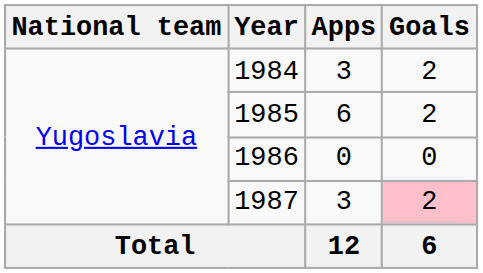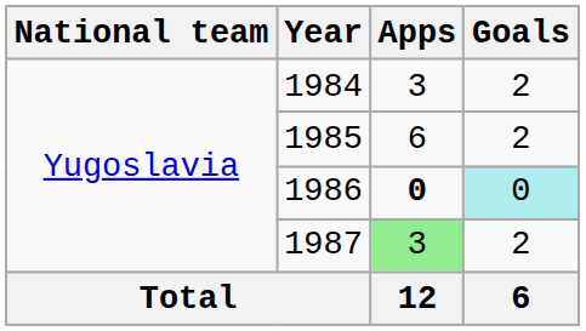1986 | Apps: normal -> bold
1986 | Goals: no background -> paleturquoise background
1987 | Apps: no background -> lightgreen background
1987 | Goals: pink background -> no background
